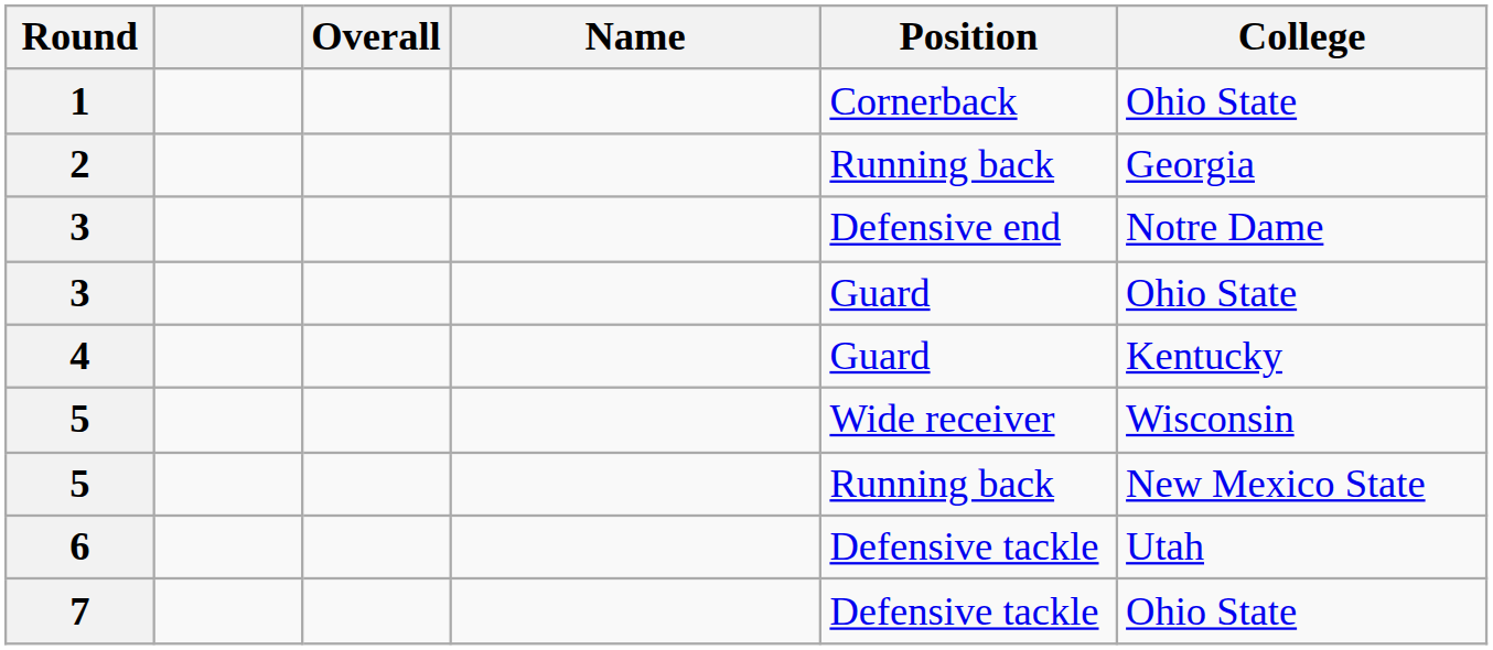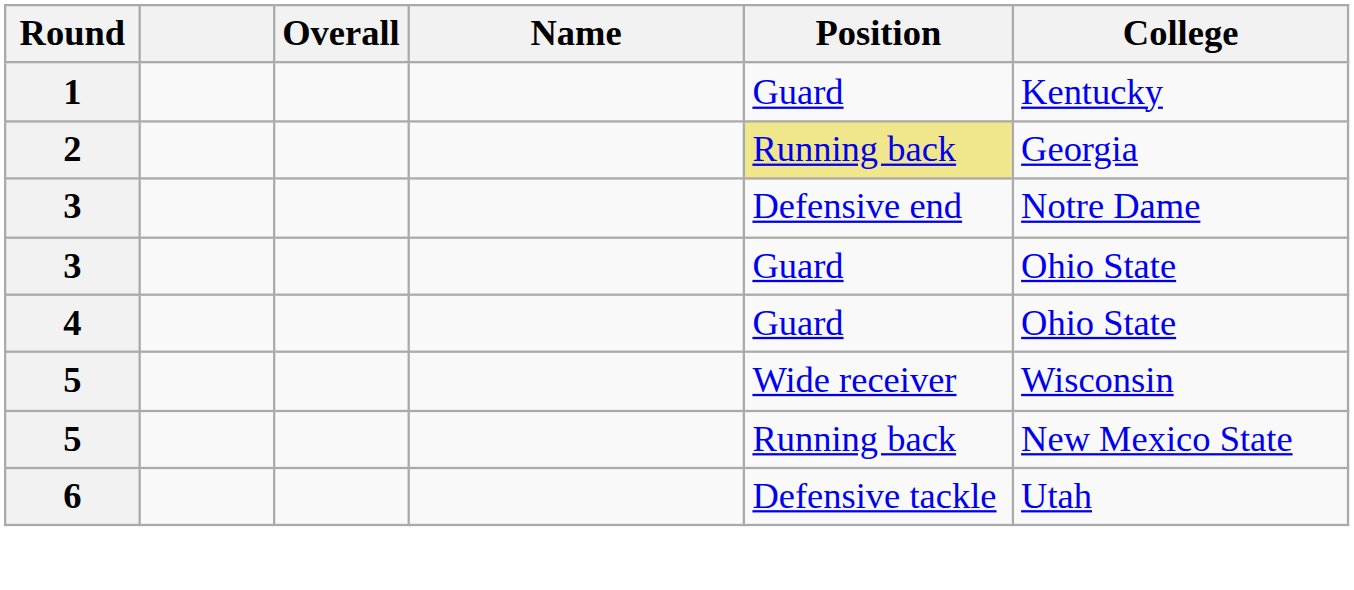1 | Position: Cornerback -> Guard
1 | College: Ohio State -> Kentucky
2 | Position: no background -> khaki background
4 | College: Kentucky -> Ohio State
- row: 7 | Defensive tackle | Ohio State
